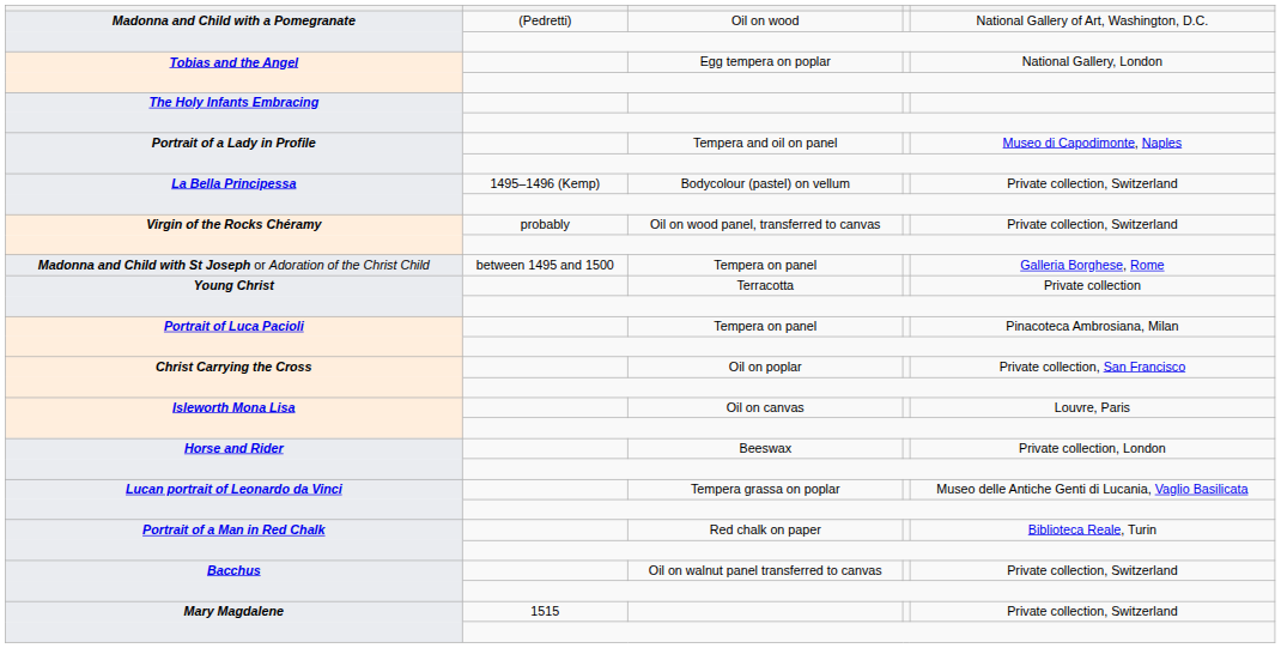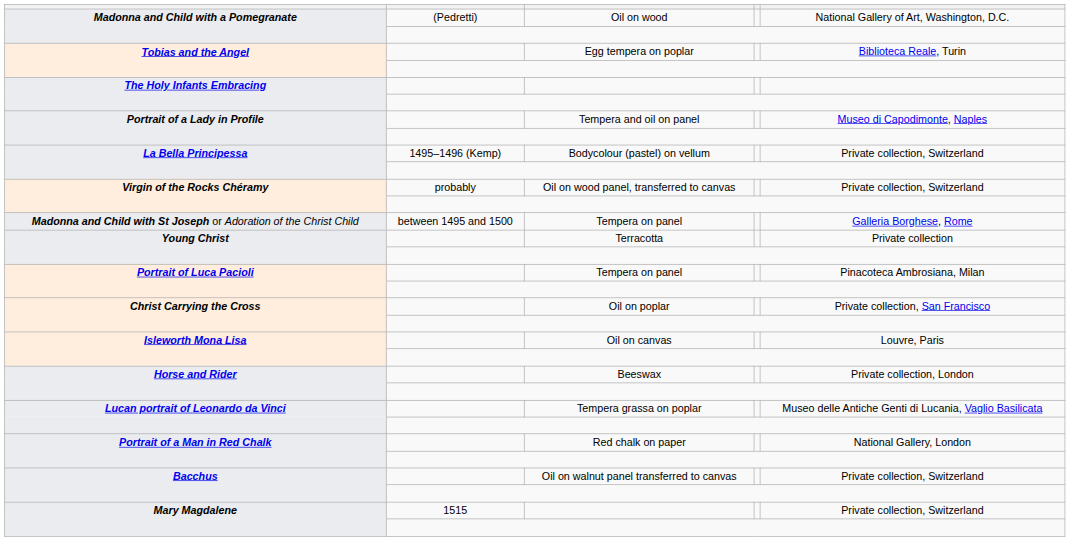Tobias and the Angel | column 5: National Gallery, London -> Biblioteca Reale, Turin
Portrait of a Man in Red Chalk | column 5: Biblioteca Reale, Turin -> National Gallery, London
